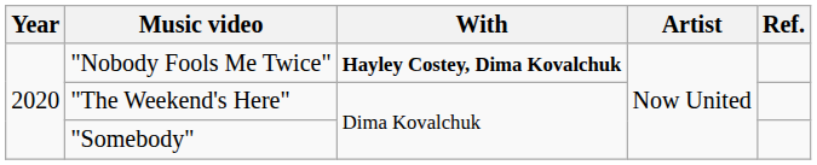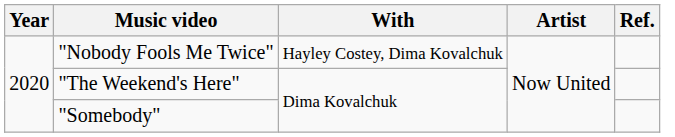"Nobody Fools Me Twice" | With: bold -> normal
